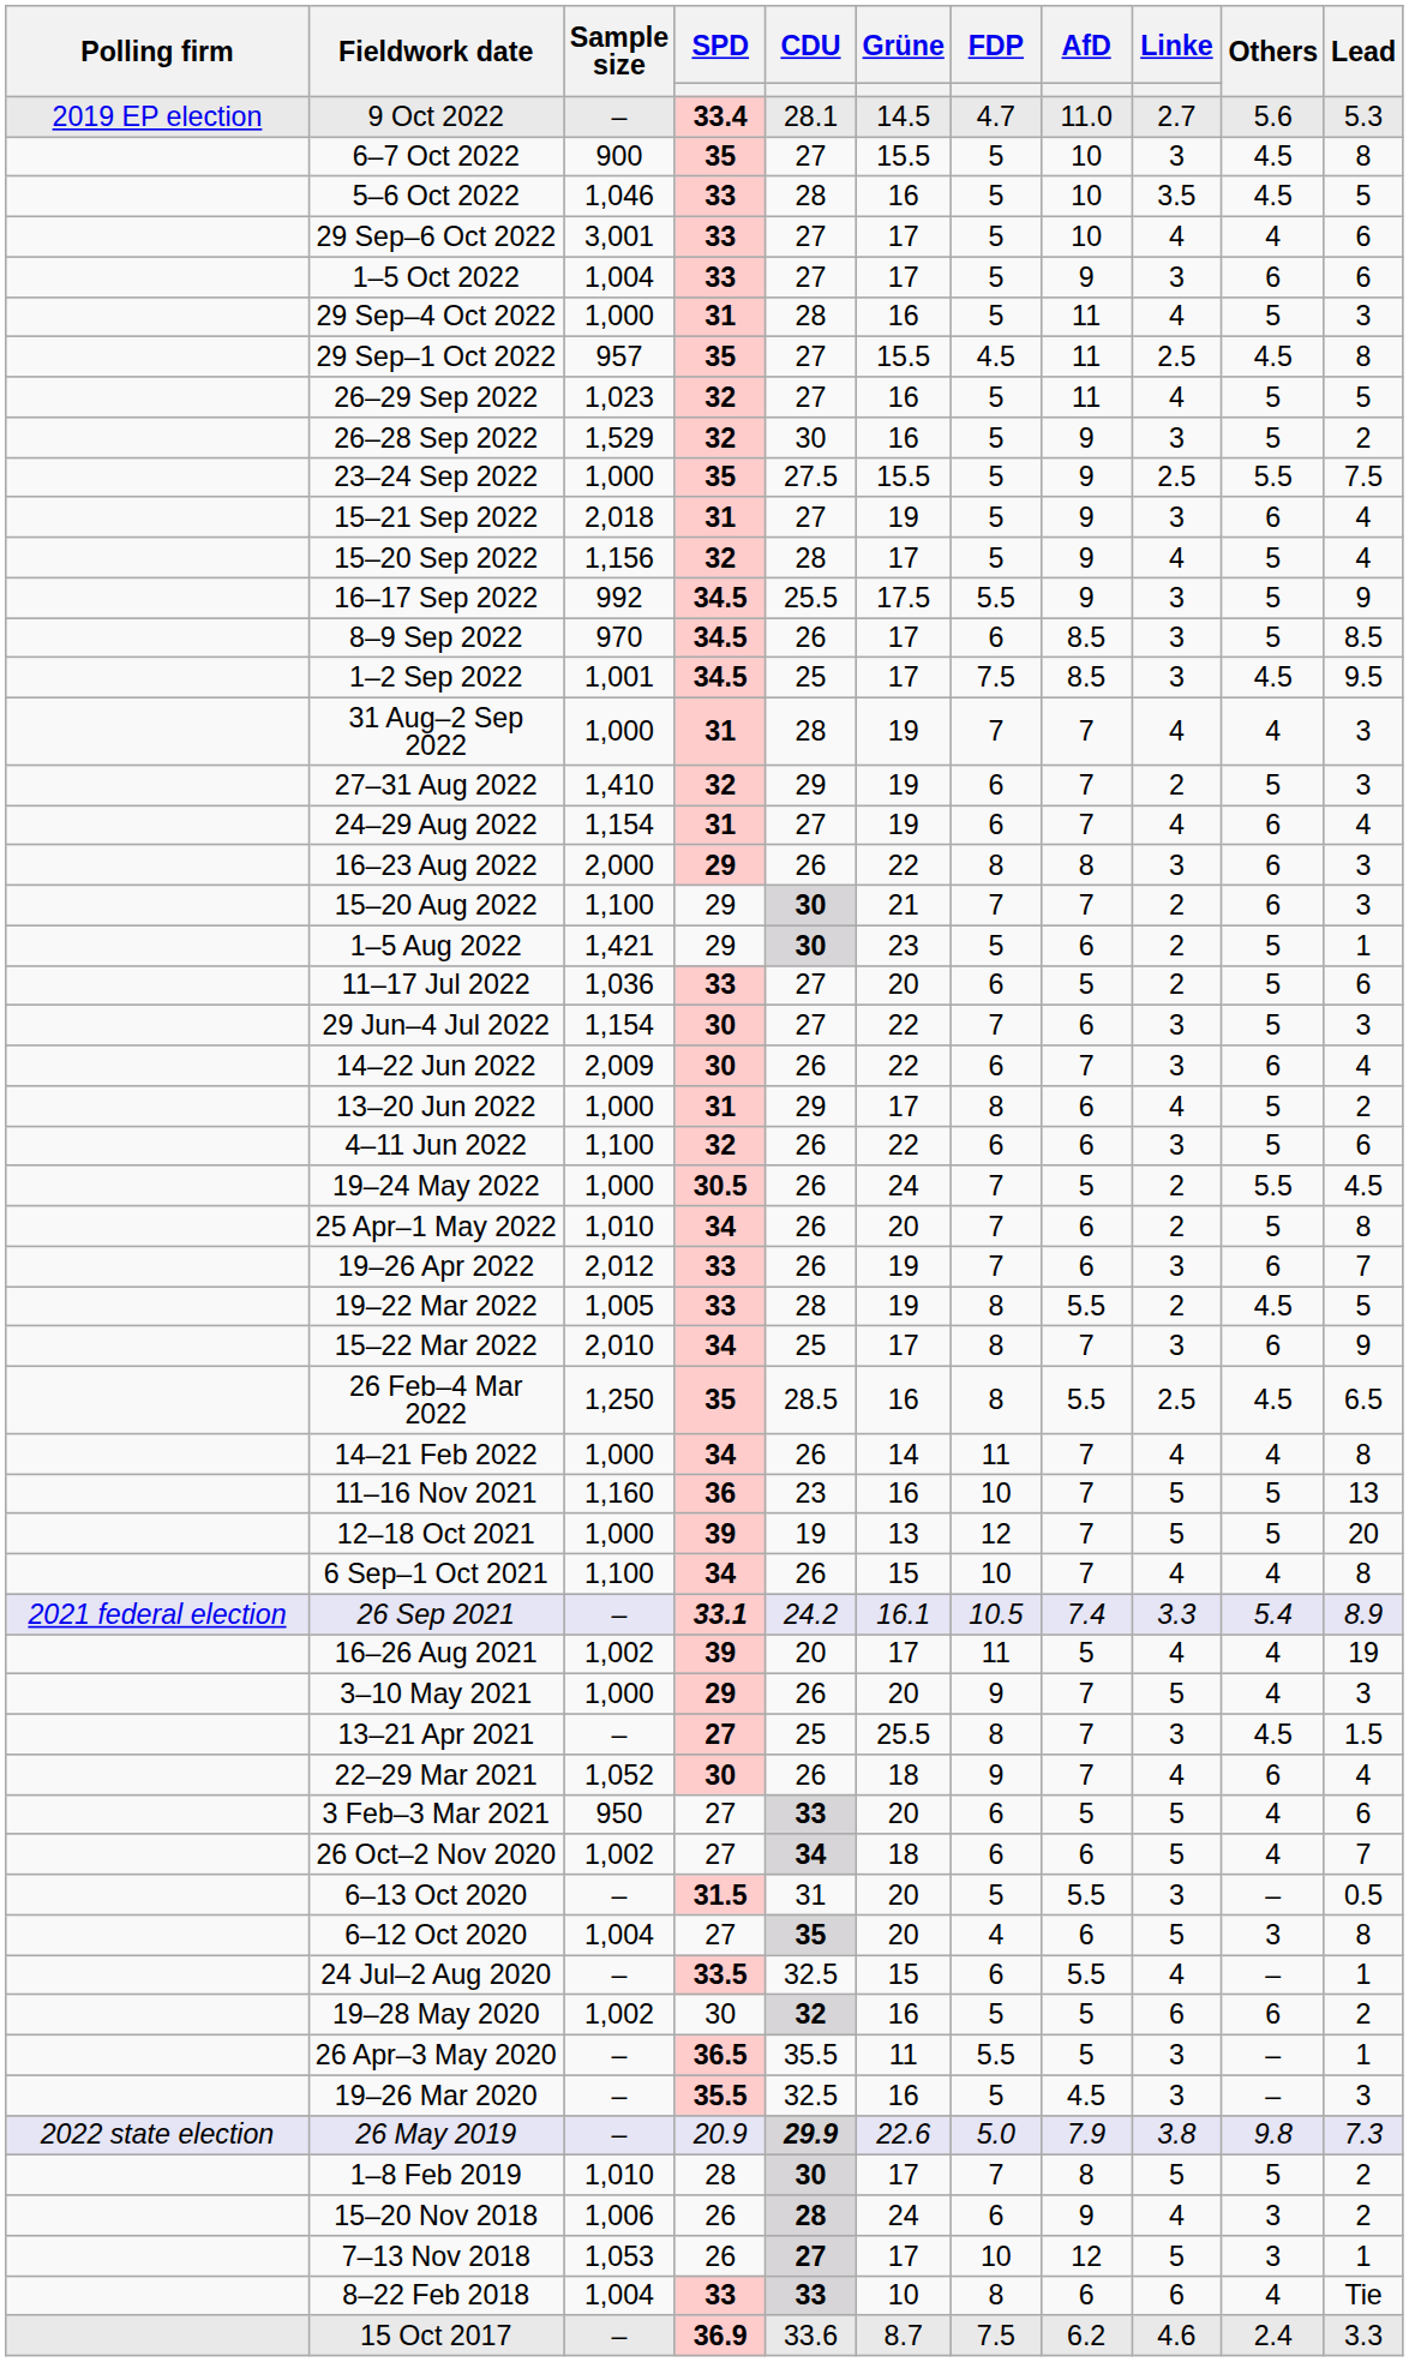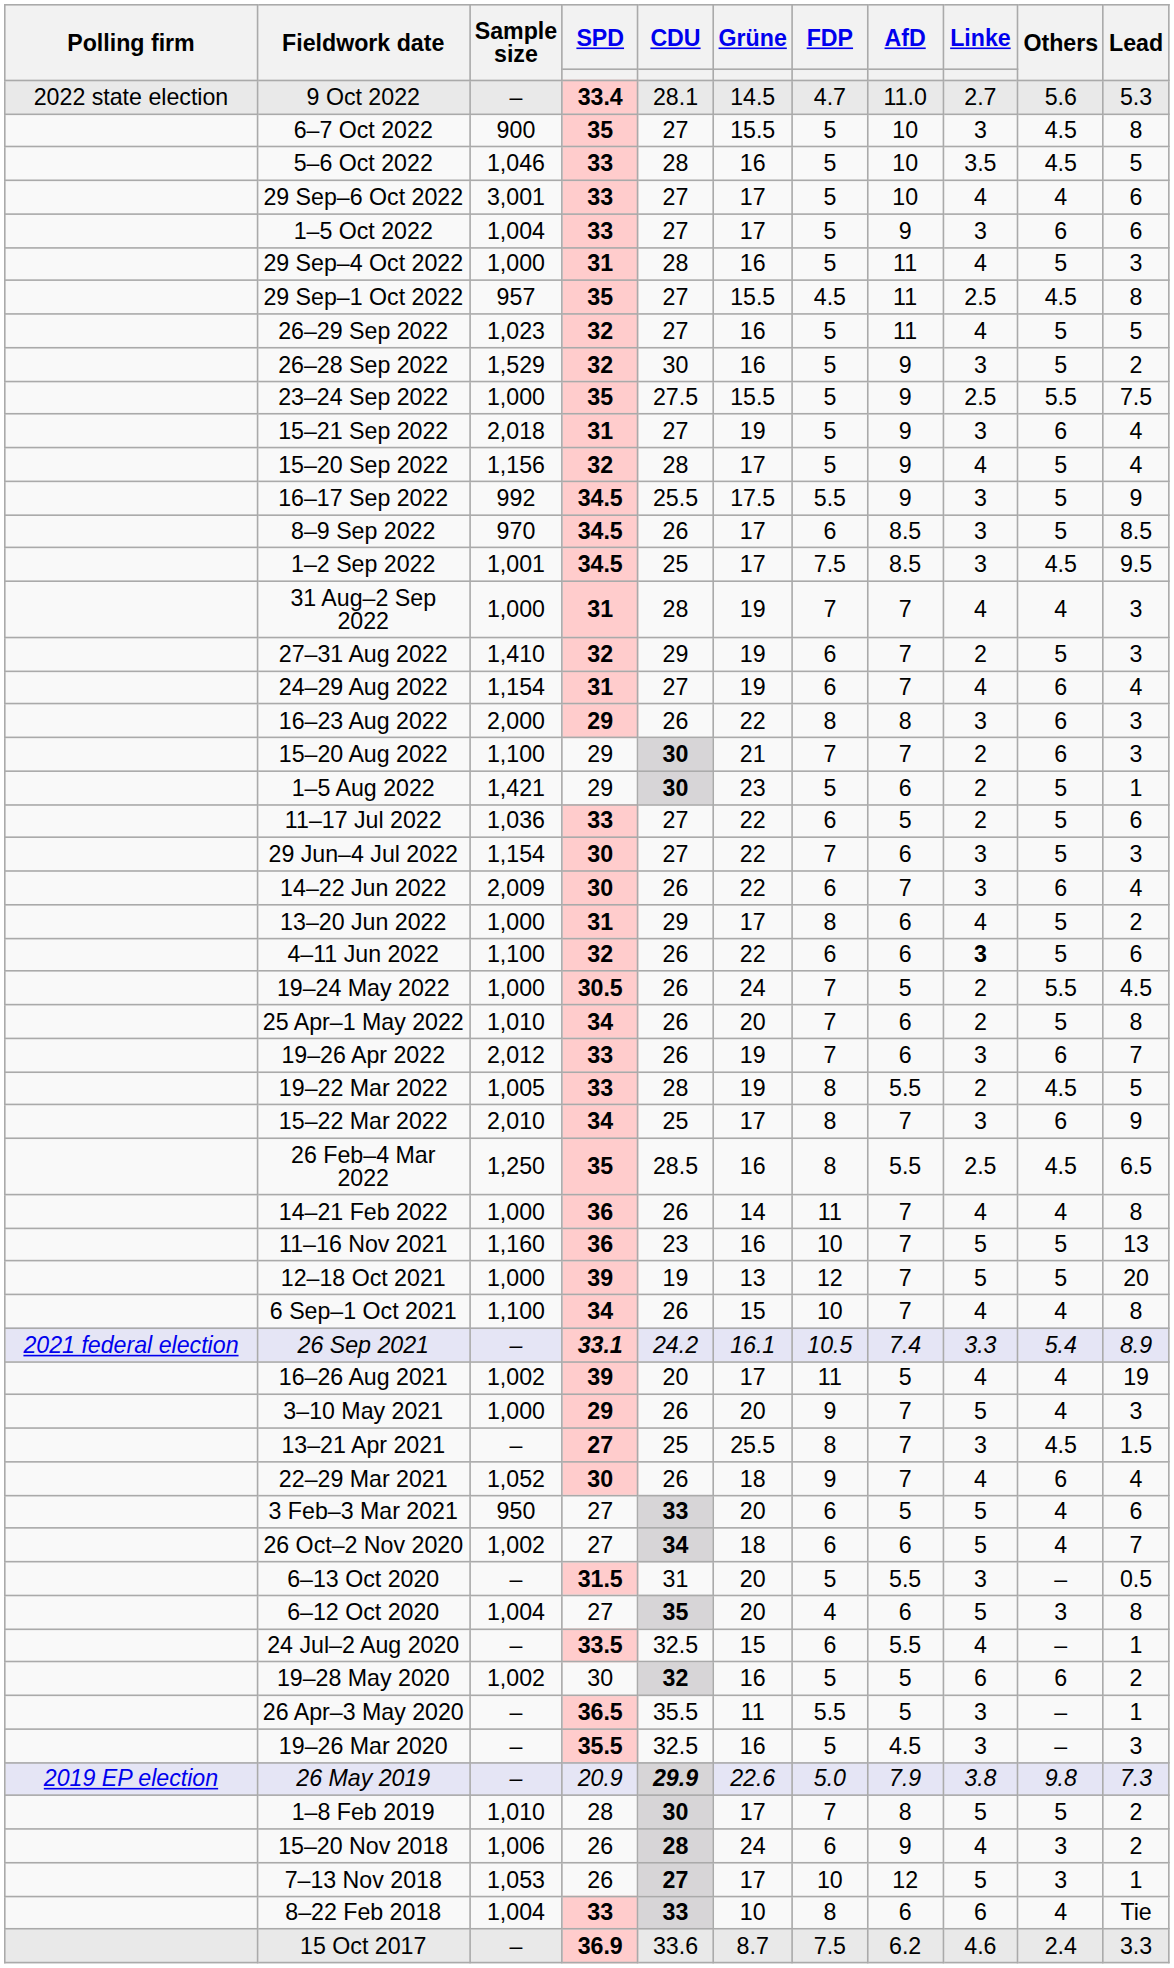9 Oct 2022 | Polling firm: 2019 EP election -> 2022 state election
11–17 Jul 2022 | Grüne: 20 -> 22
4–11 Jun 2022 | Linke: normal -> bold
14–21 Feb 2022 | SPD: 34 -> 36
26 May 2019 | Polling firm: 2022 state election -> 2019 EP election
